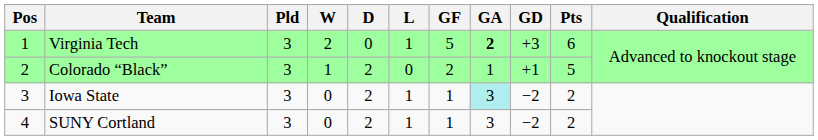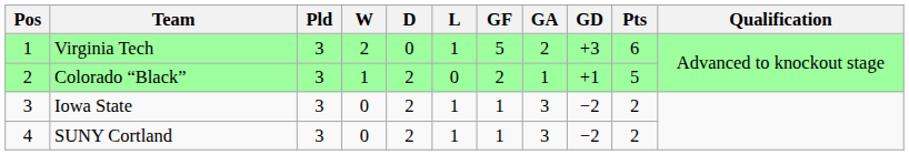Virginia Tech | GA: bold -> normal
Iowa State | GA: paleturquoise background -> no background
